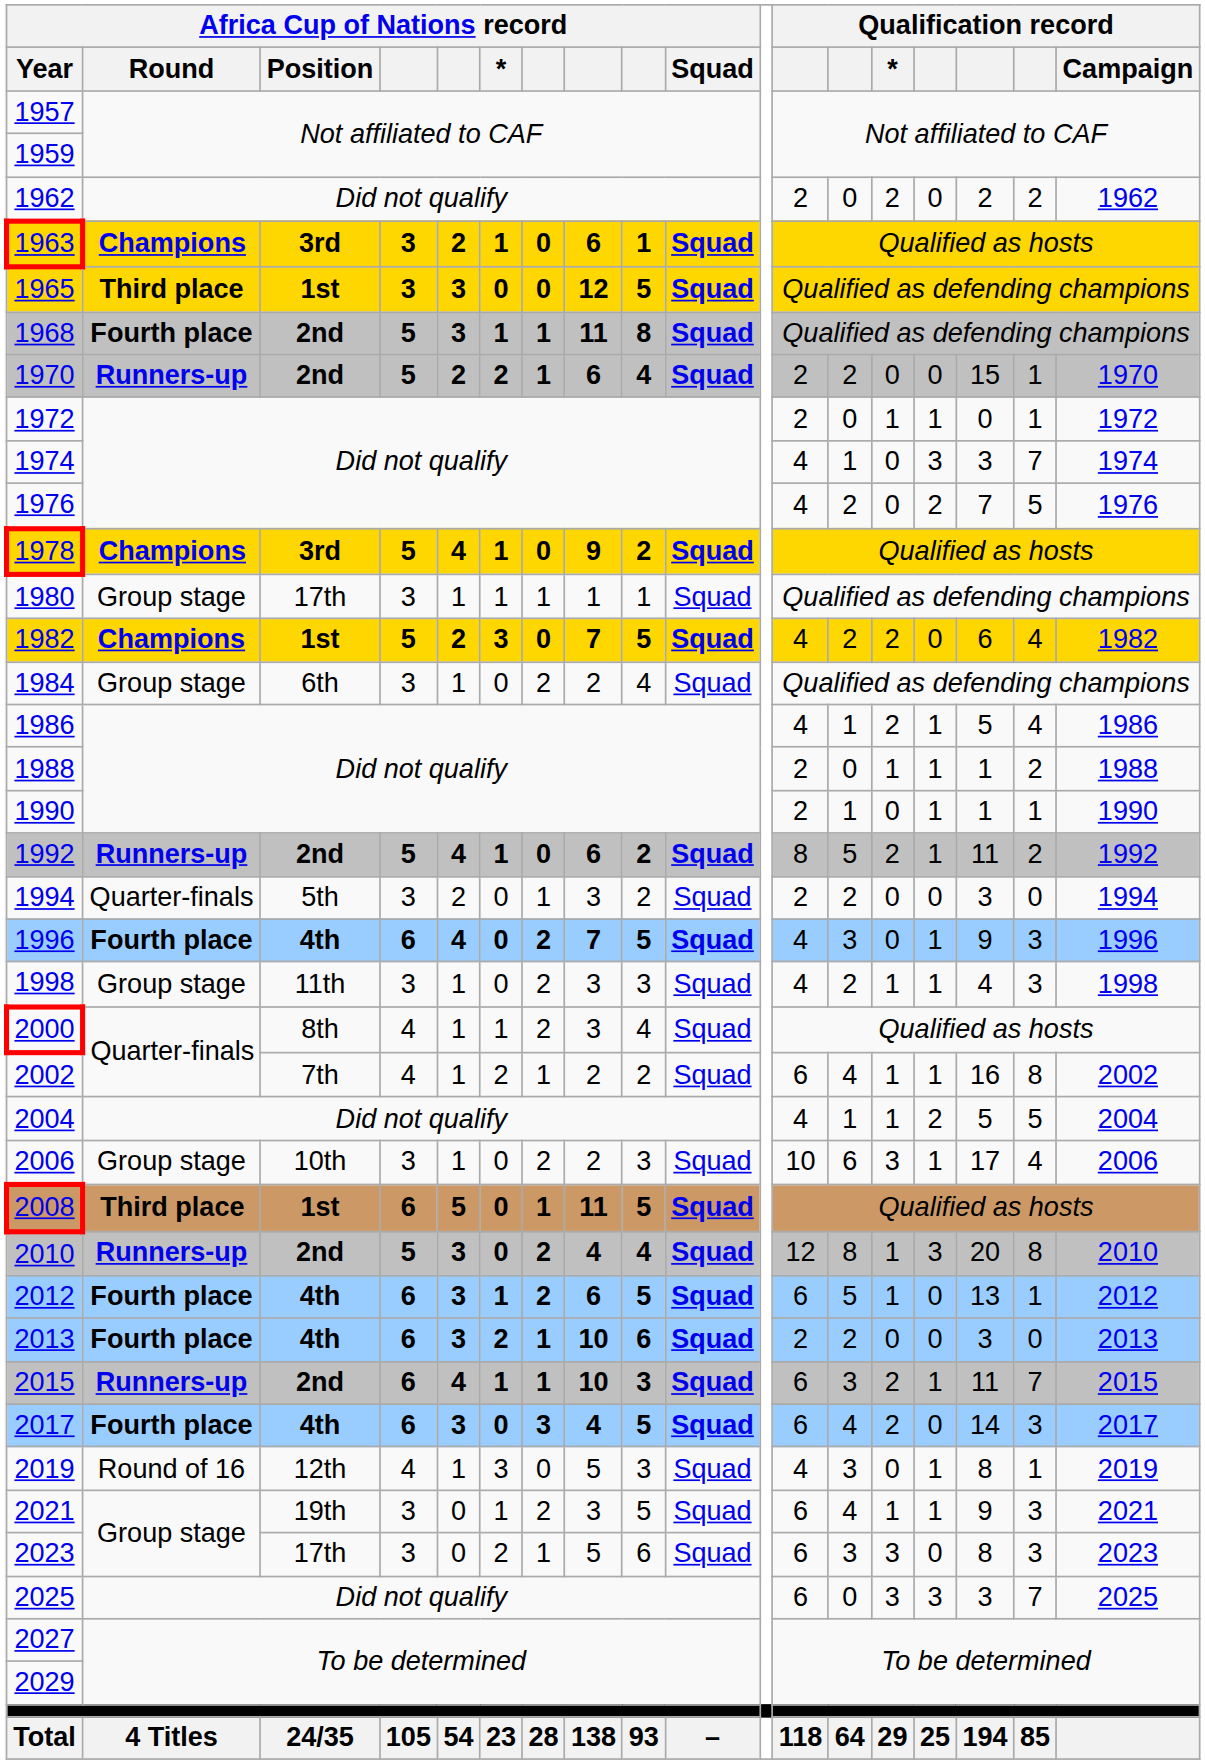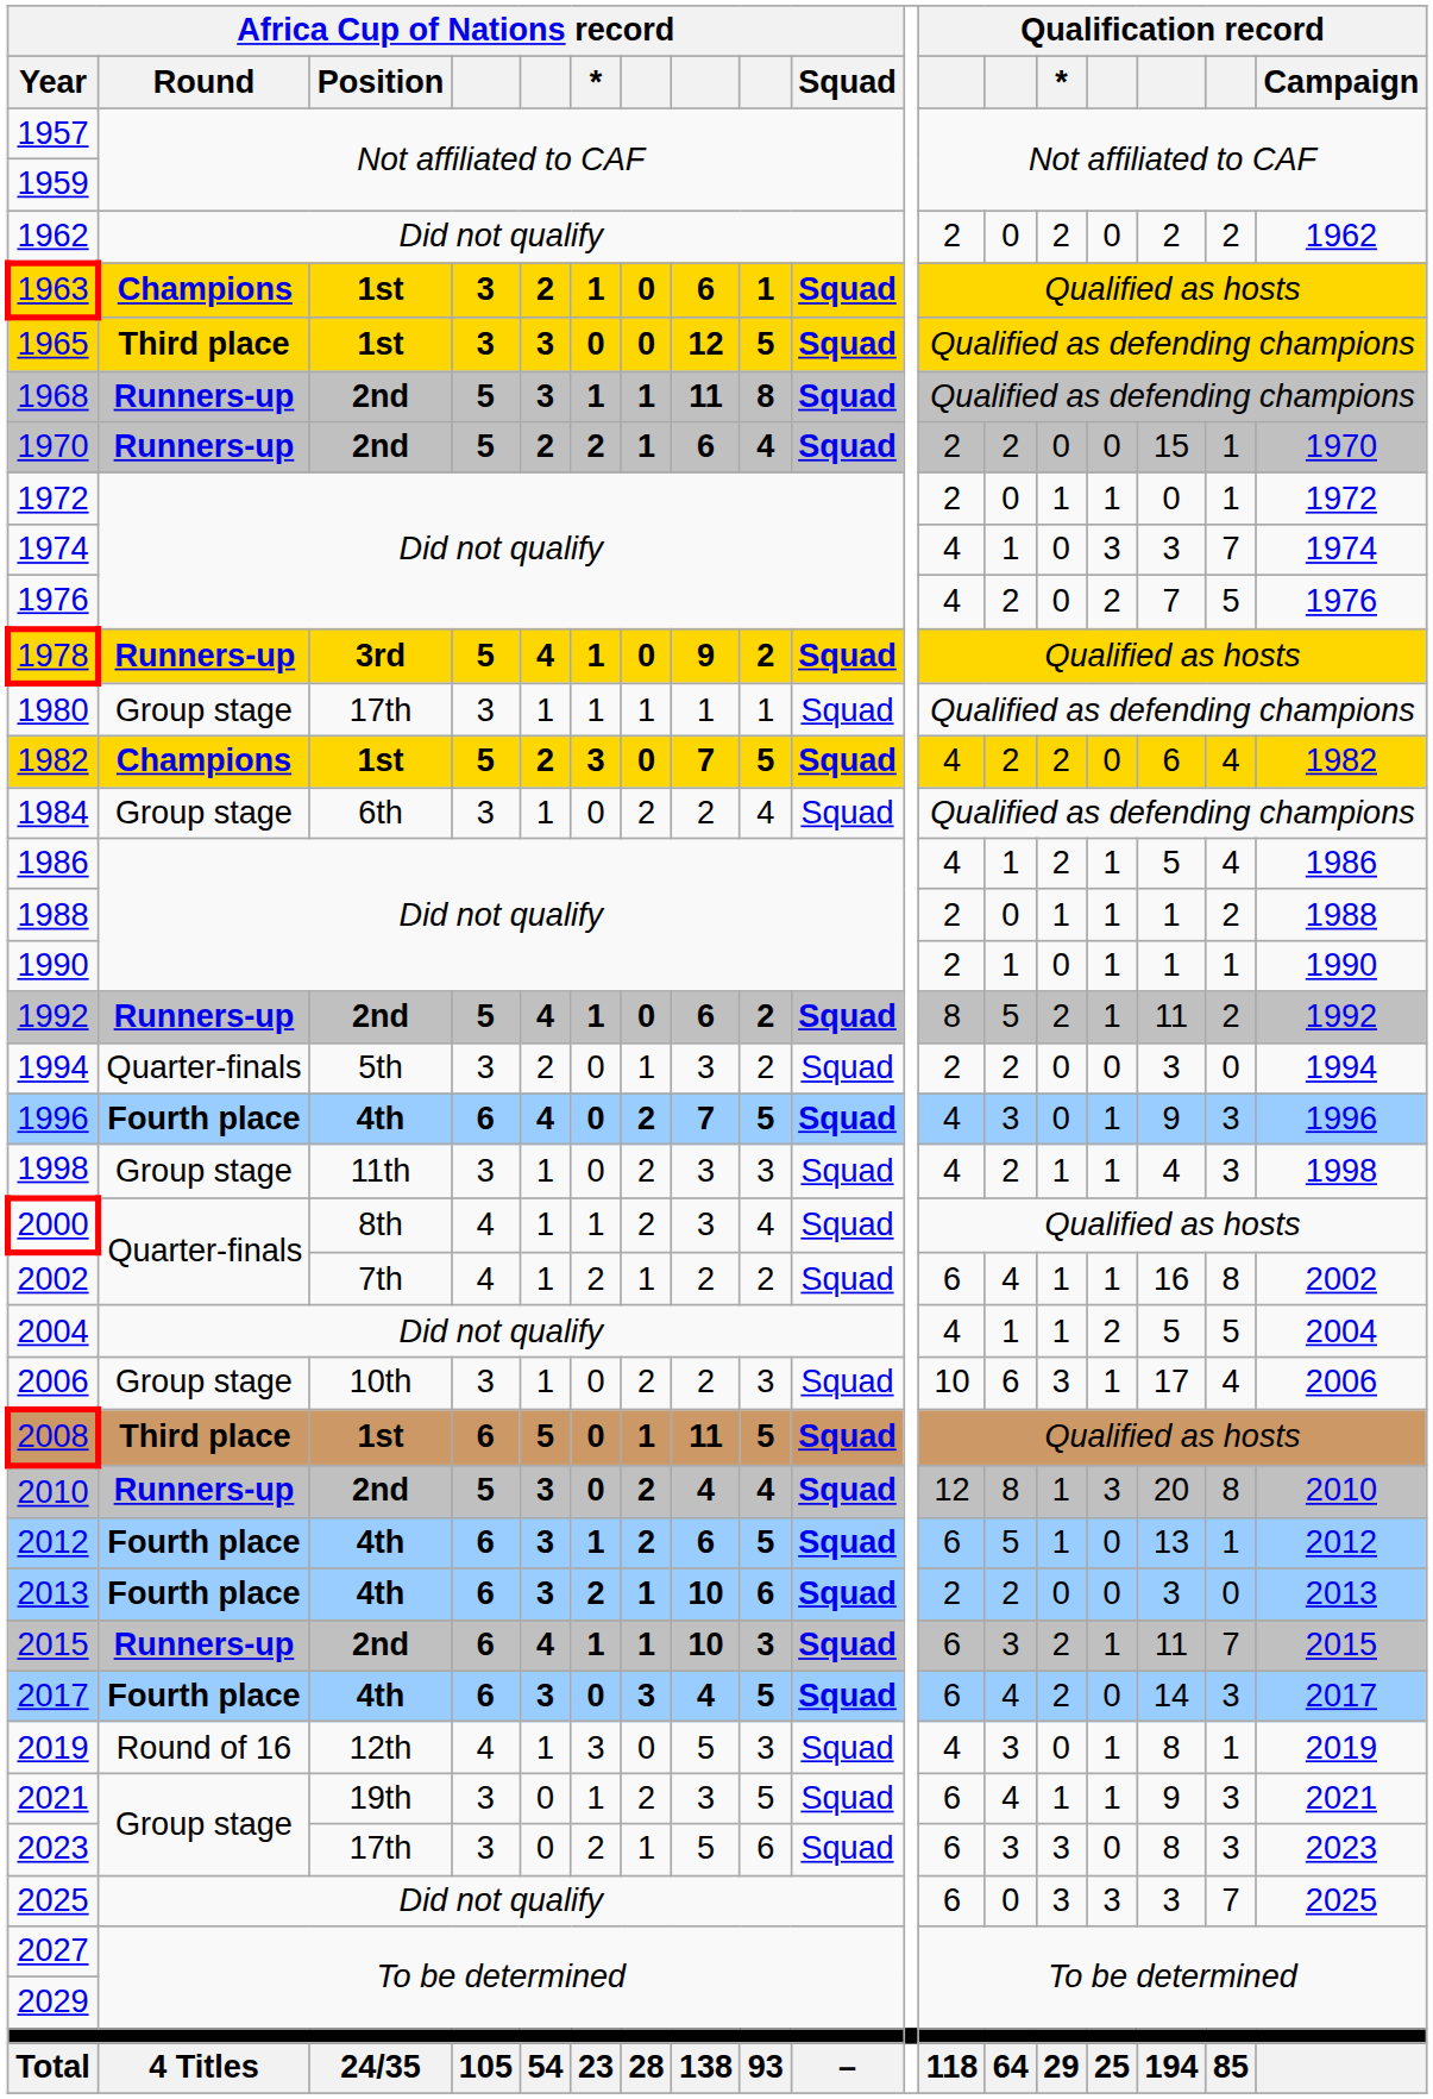1963 | Africa Cup of Nations record / Position: 3rd -> 1st
1968 | Africa Cup of Nations record / Round: Fourth place -> Runners-up
1978 | Africa Cup of Nations record / Round: Champions -> Runners-up
